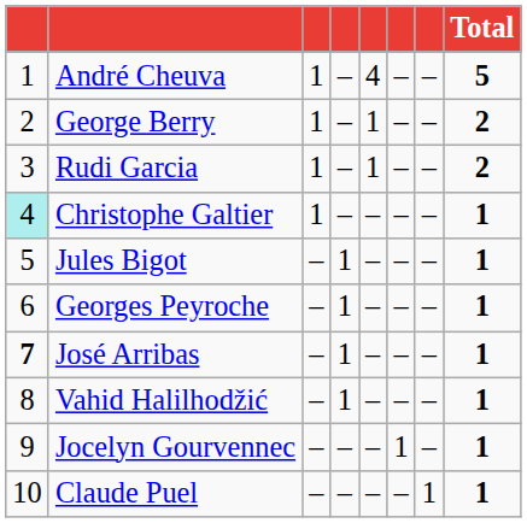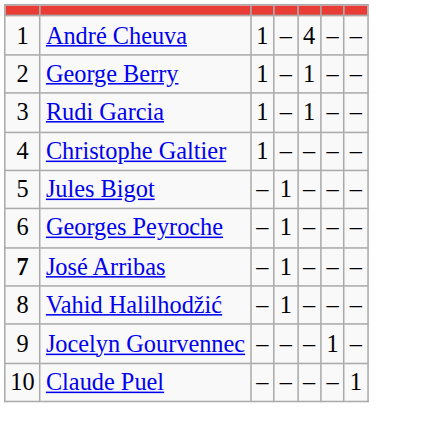- column: Total | 5 | 2 | 2 | 1 | 1 | 1 | 1 | 1 | 1 | 1
Christophe Galtier | column 1: paleturquoise background -> no background
